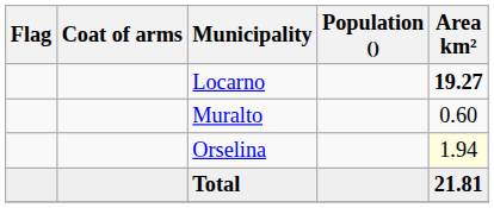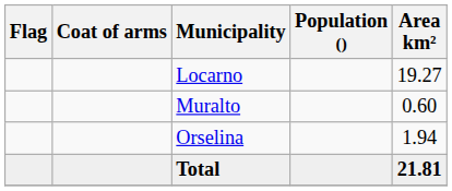Locarno | Area km²: bold -> normal
Orselina | Area km²: lightyellow background -> no background
